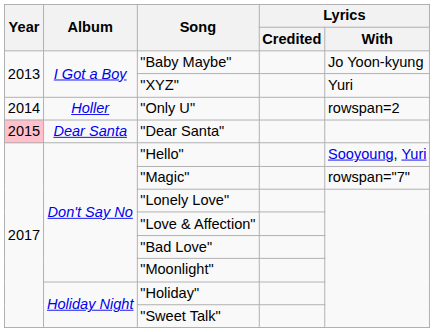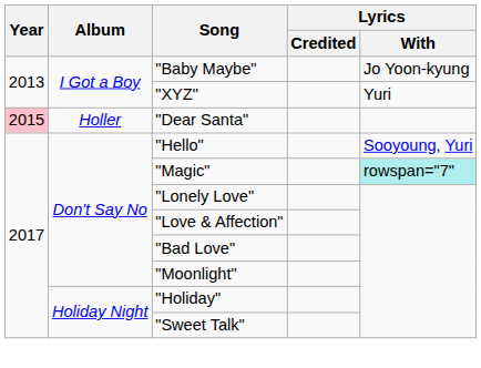- row: 2014 | Holler | "Only U" | rowspan=2
"Dear Santa" | Album: Dear Santa -> Holler
"Magic" | Lyrics / With: no background -> paleturquoise background
